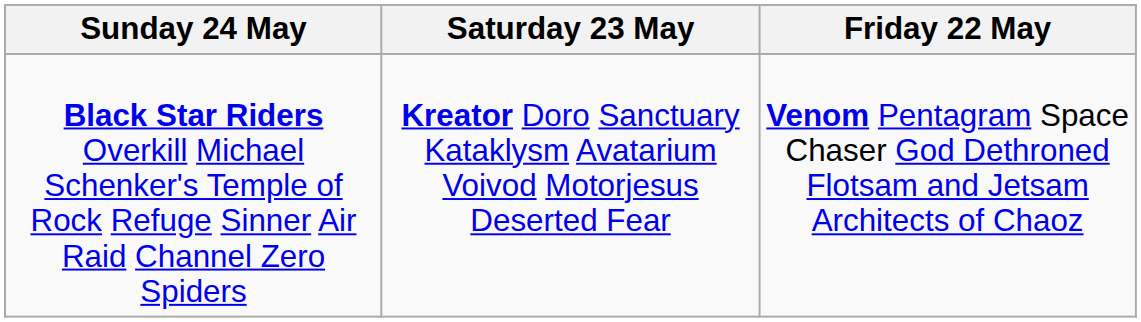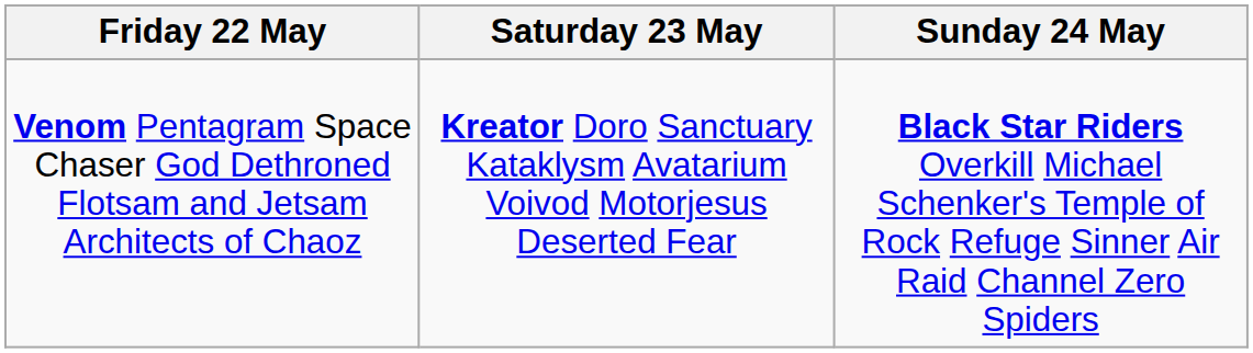columns swapped: Friday 22 May <-> Sunday 24 May
